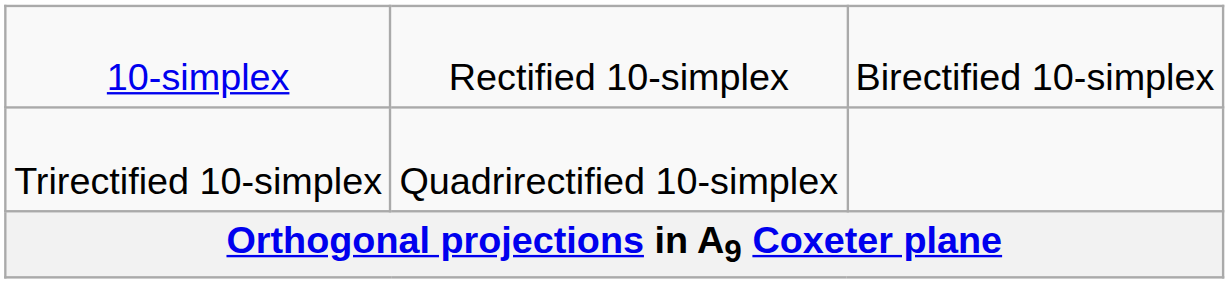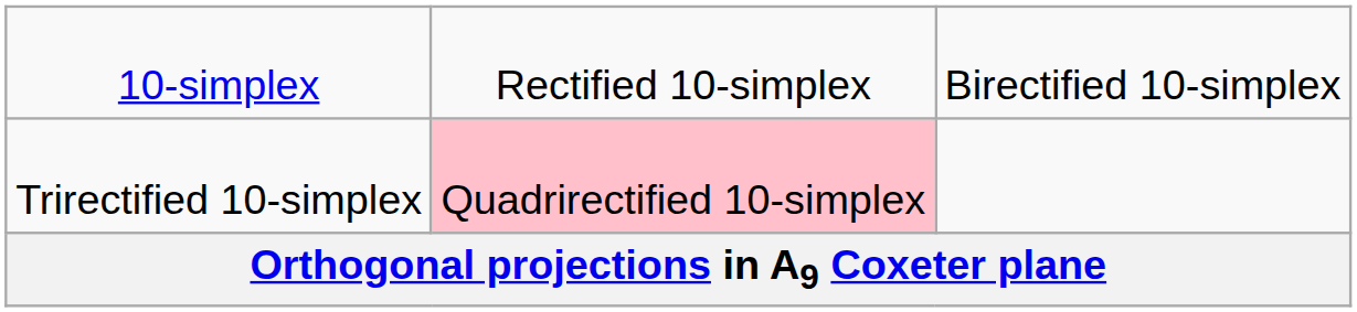Trirectified 10-simplex | column 2: no background -> pink background
